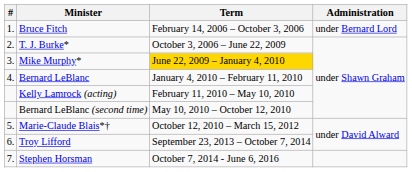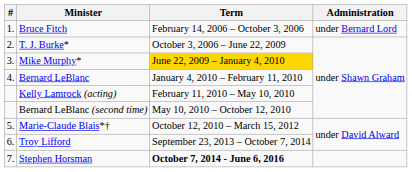Stephen Horsman | Term: normal -> bold
